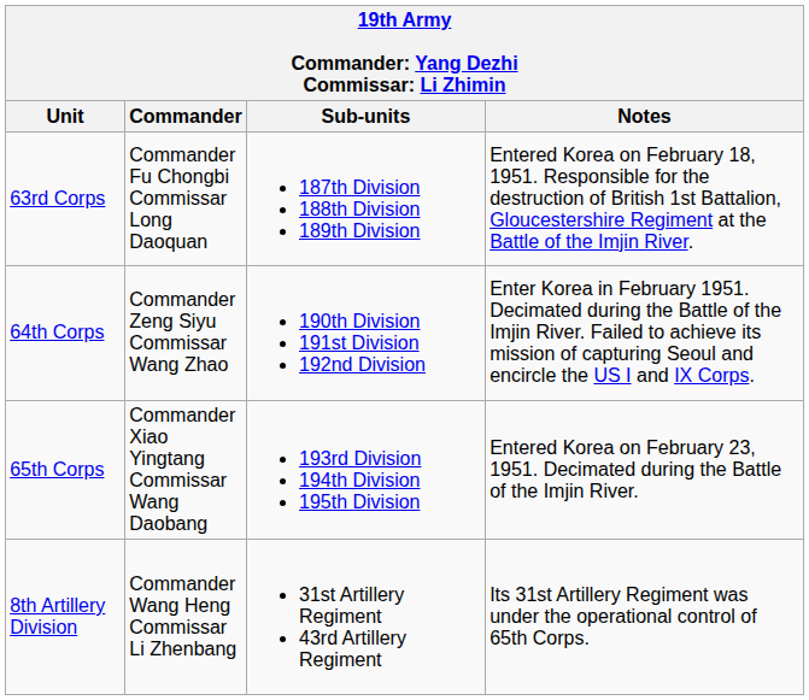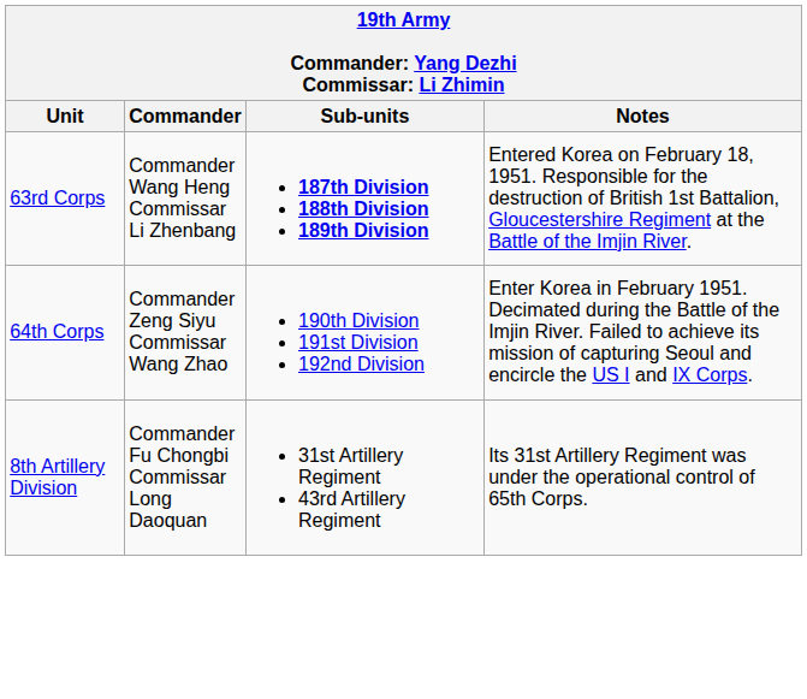63rd Corps | Commander: Commander Fu Chongbi Commissar Long Daoquan -> Commander Wang Heng Commissar Li Zhenbang
63rd Corps | Sub-units: normal -> bold
- row: 65th Corps | Commander Xiao Yingtang Commissar Wang Daobang | 193rd Division 194th Division 195th Division | Entered Korea on February 23, 1951. Decimated during the Battle of the Imjin River.
8th Artillery Division | Commander: Commander Wang Heng Commissar Li Zhenbang -> Commander Fu Chongbi Commissar Long Daoquan
